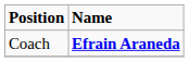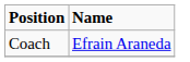Coach | Name: bold -> normal
